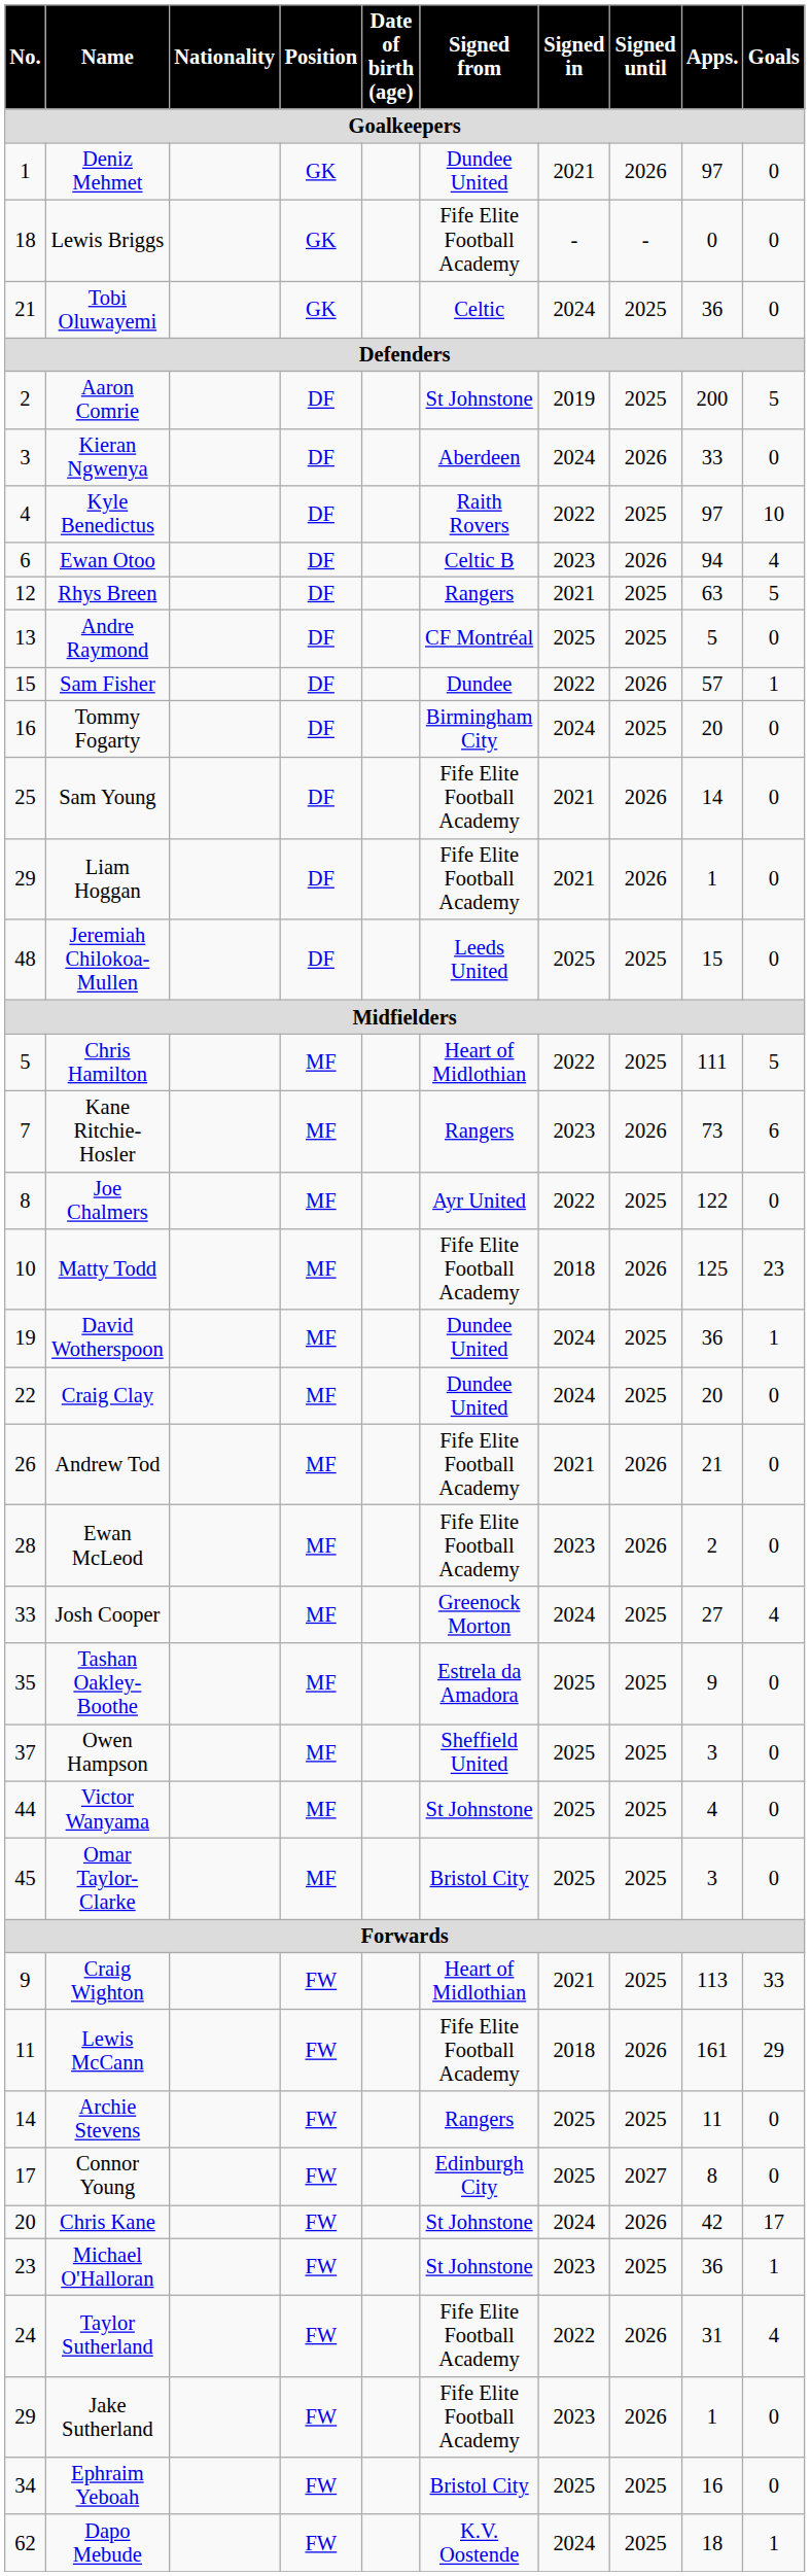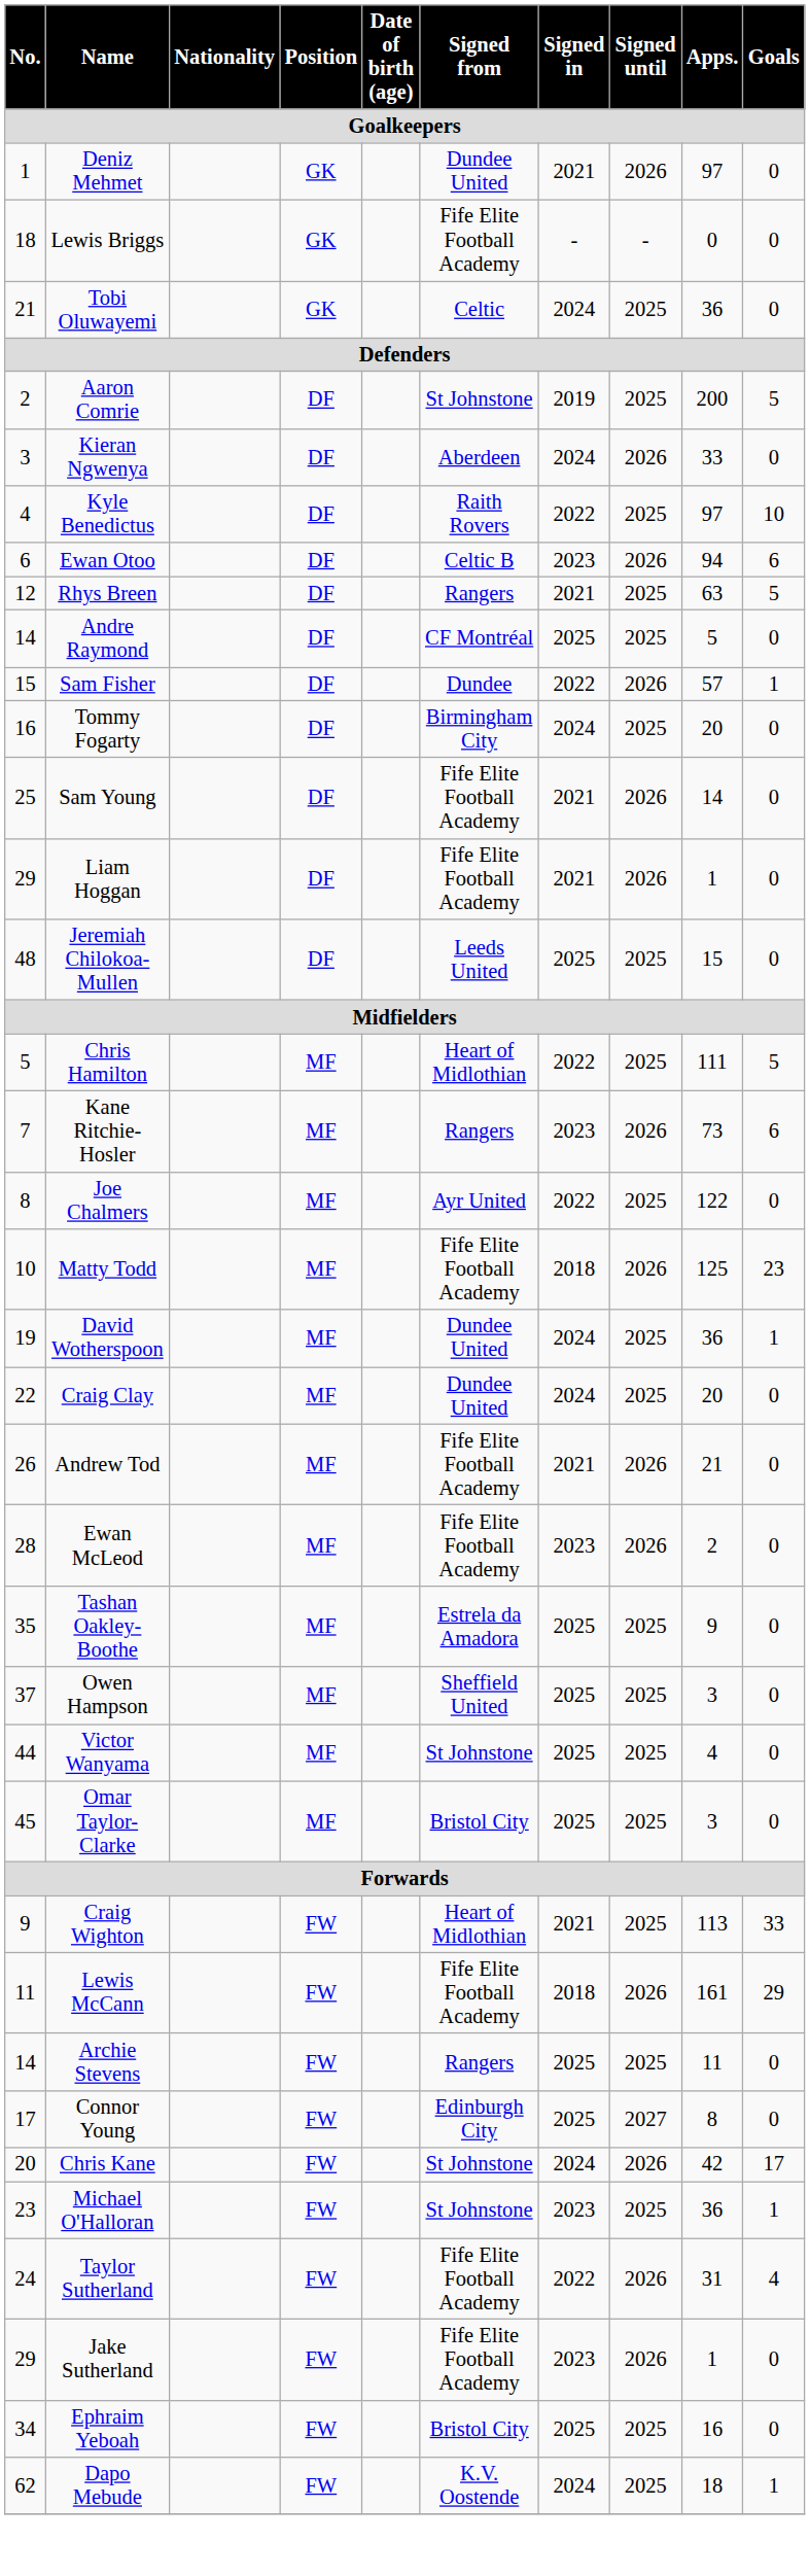Ewan Otoo | Goals: 4 -> 6
Andre Raymond | No.: 13 -> 14
- row: 33 | Josh Cooper | MF | Greenock Morton | 2024 | 2025 | 27 | 4
